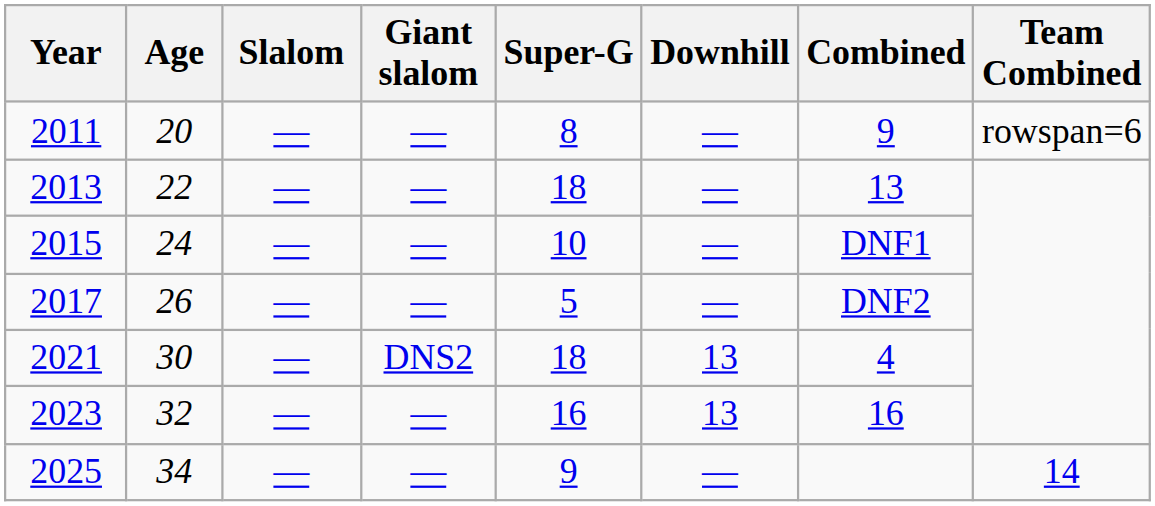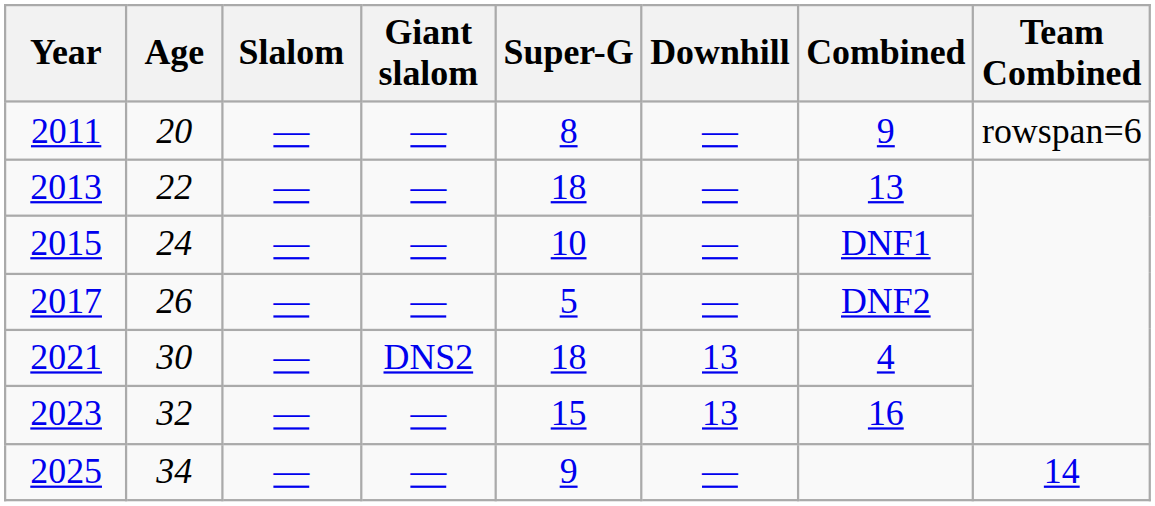2023 | Super-G: 16 -> 15
